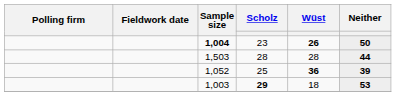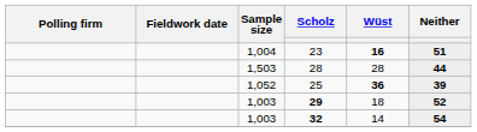23 | Sample size: bold -> normal
23 | Wüst: 26 -> 16
23 | Neither: 50 -> 51
29 | Neither: 53 -> 52
+ row: 1,003 | 32 | 14 | 54
